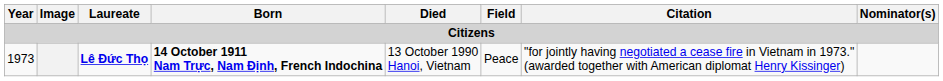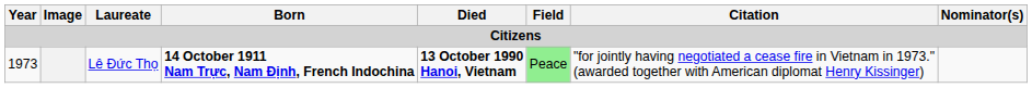1973 | Laureate: bold -> normal
1973 | Died: normal -> bold
1973 | Field: no background -> lightgreen background
